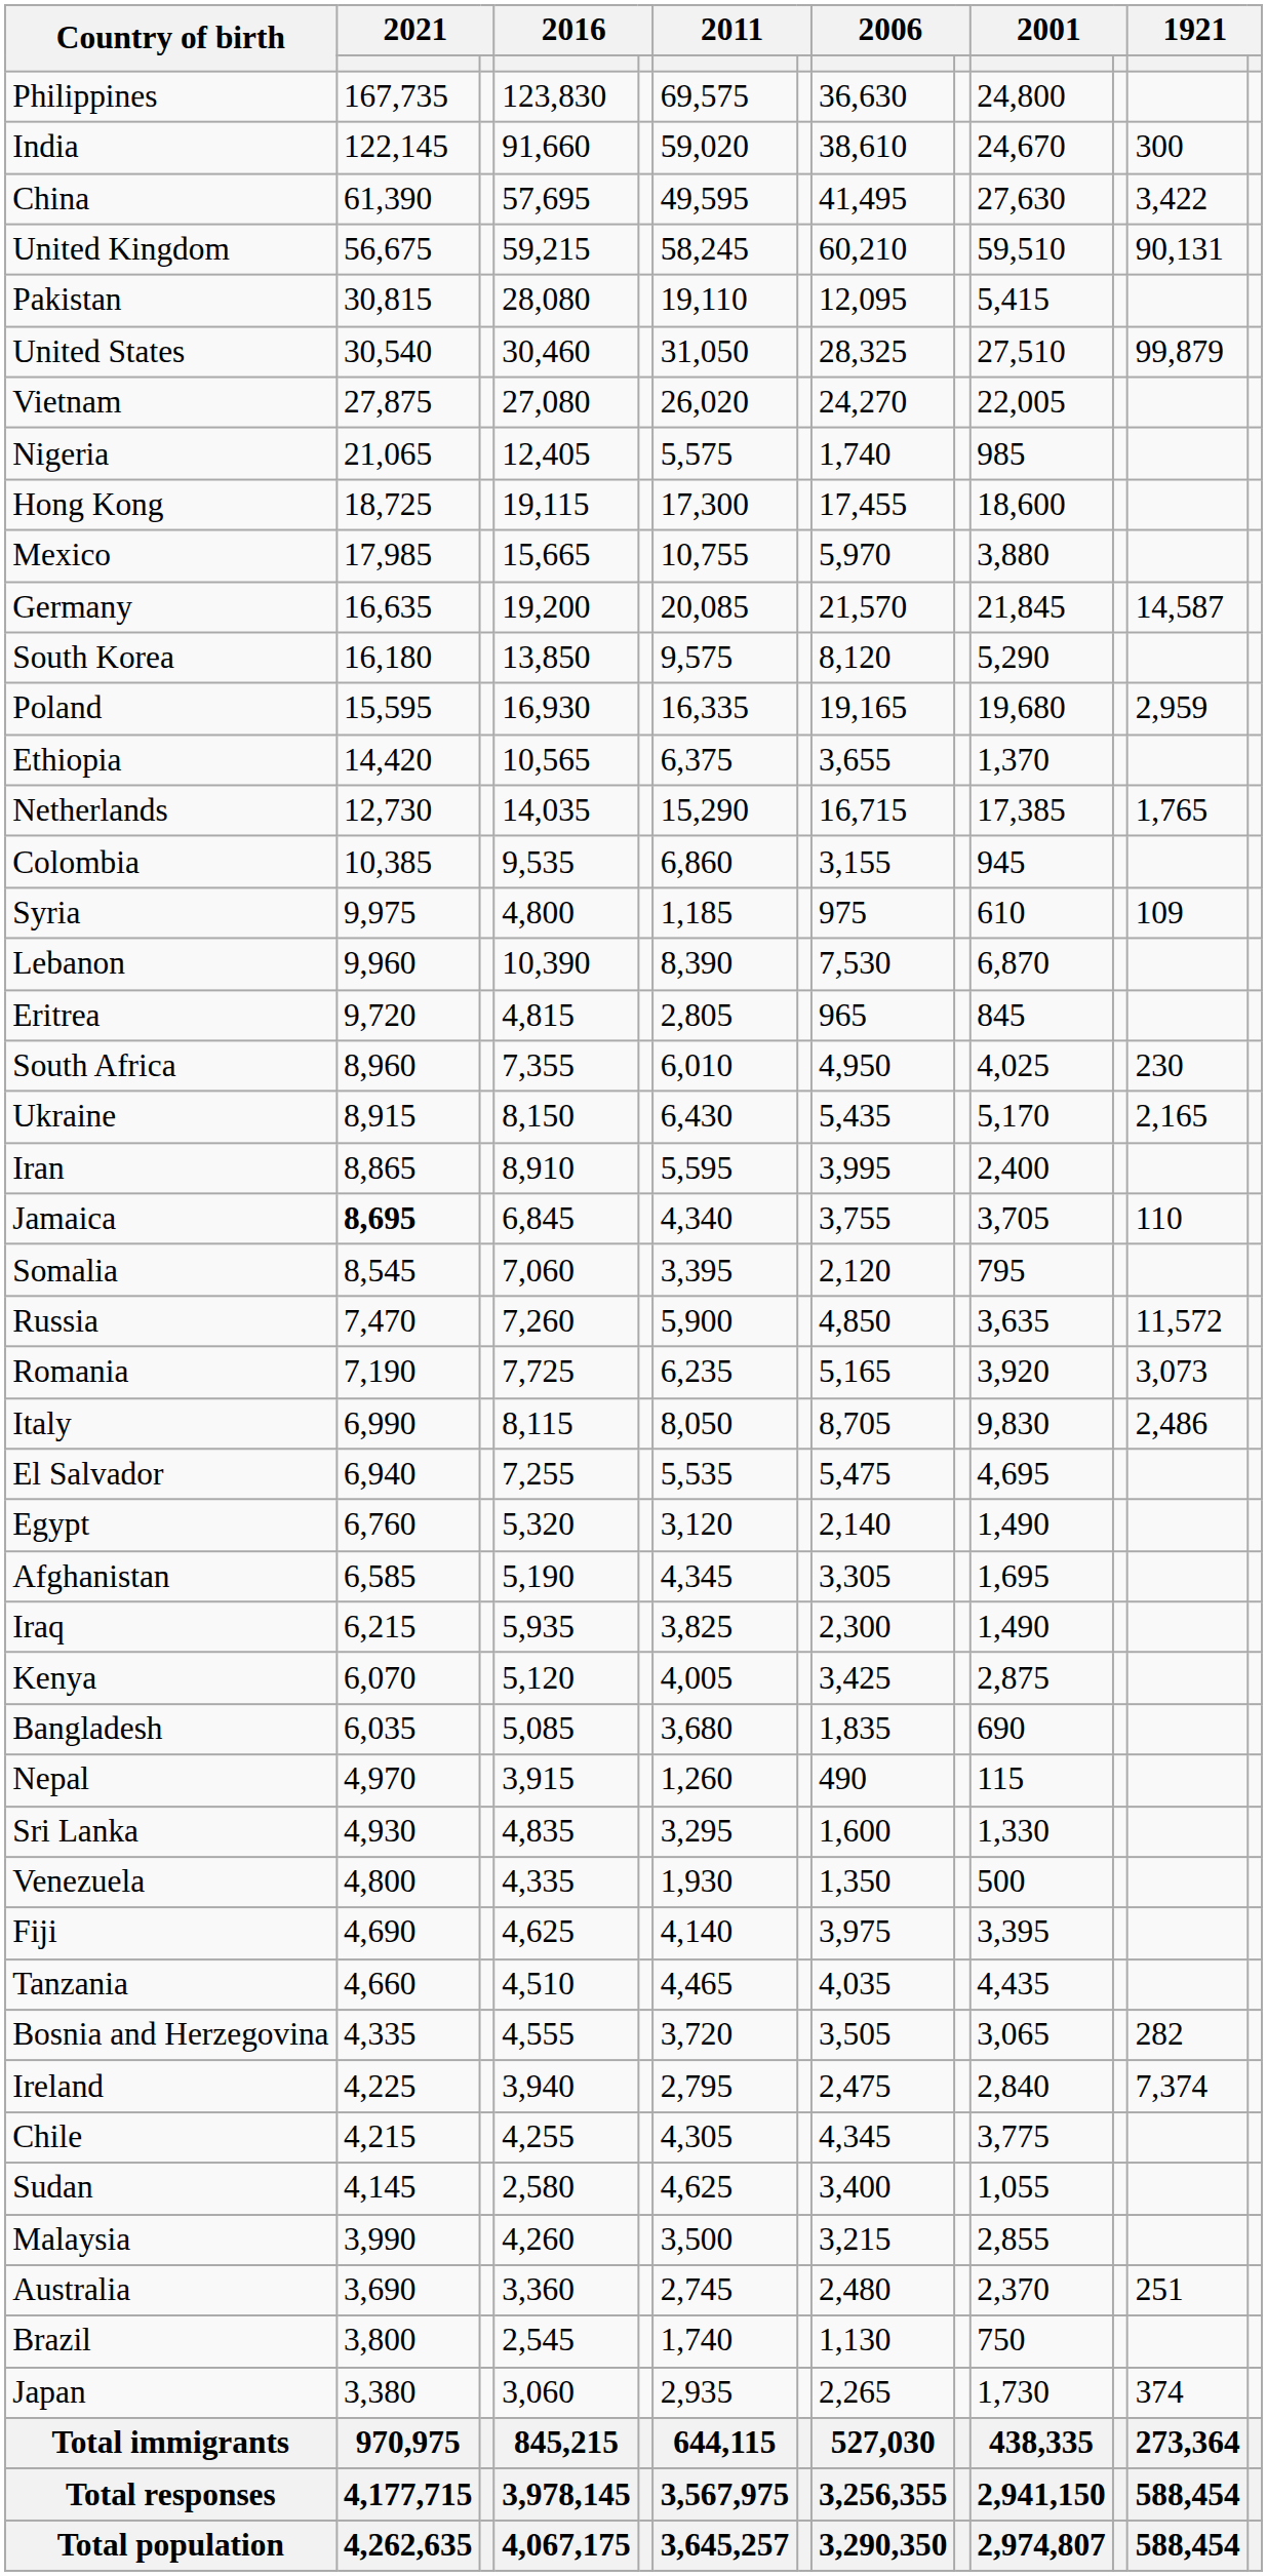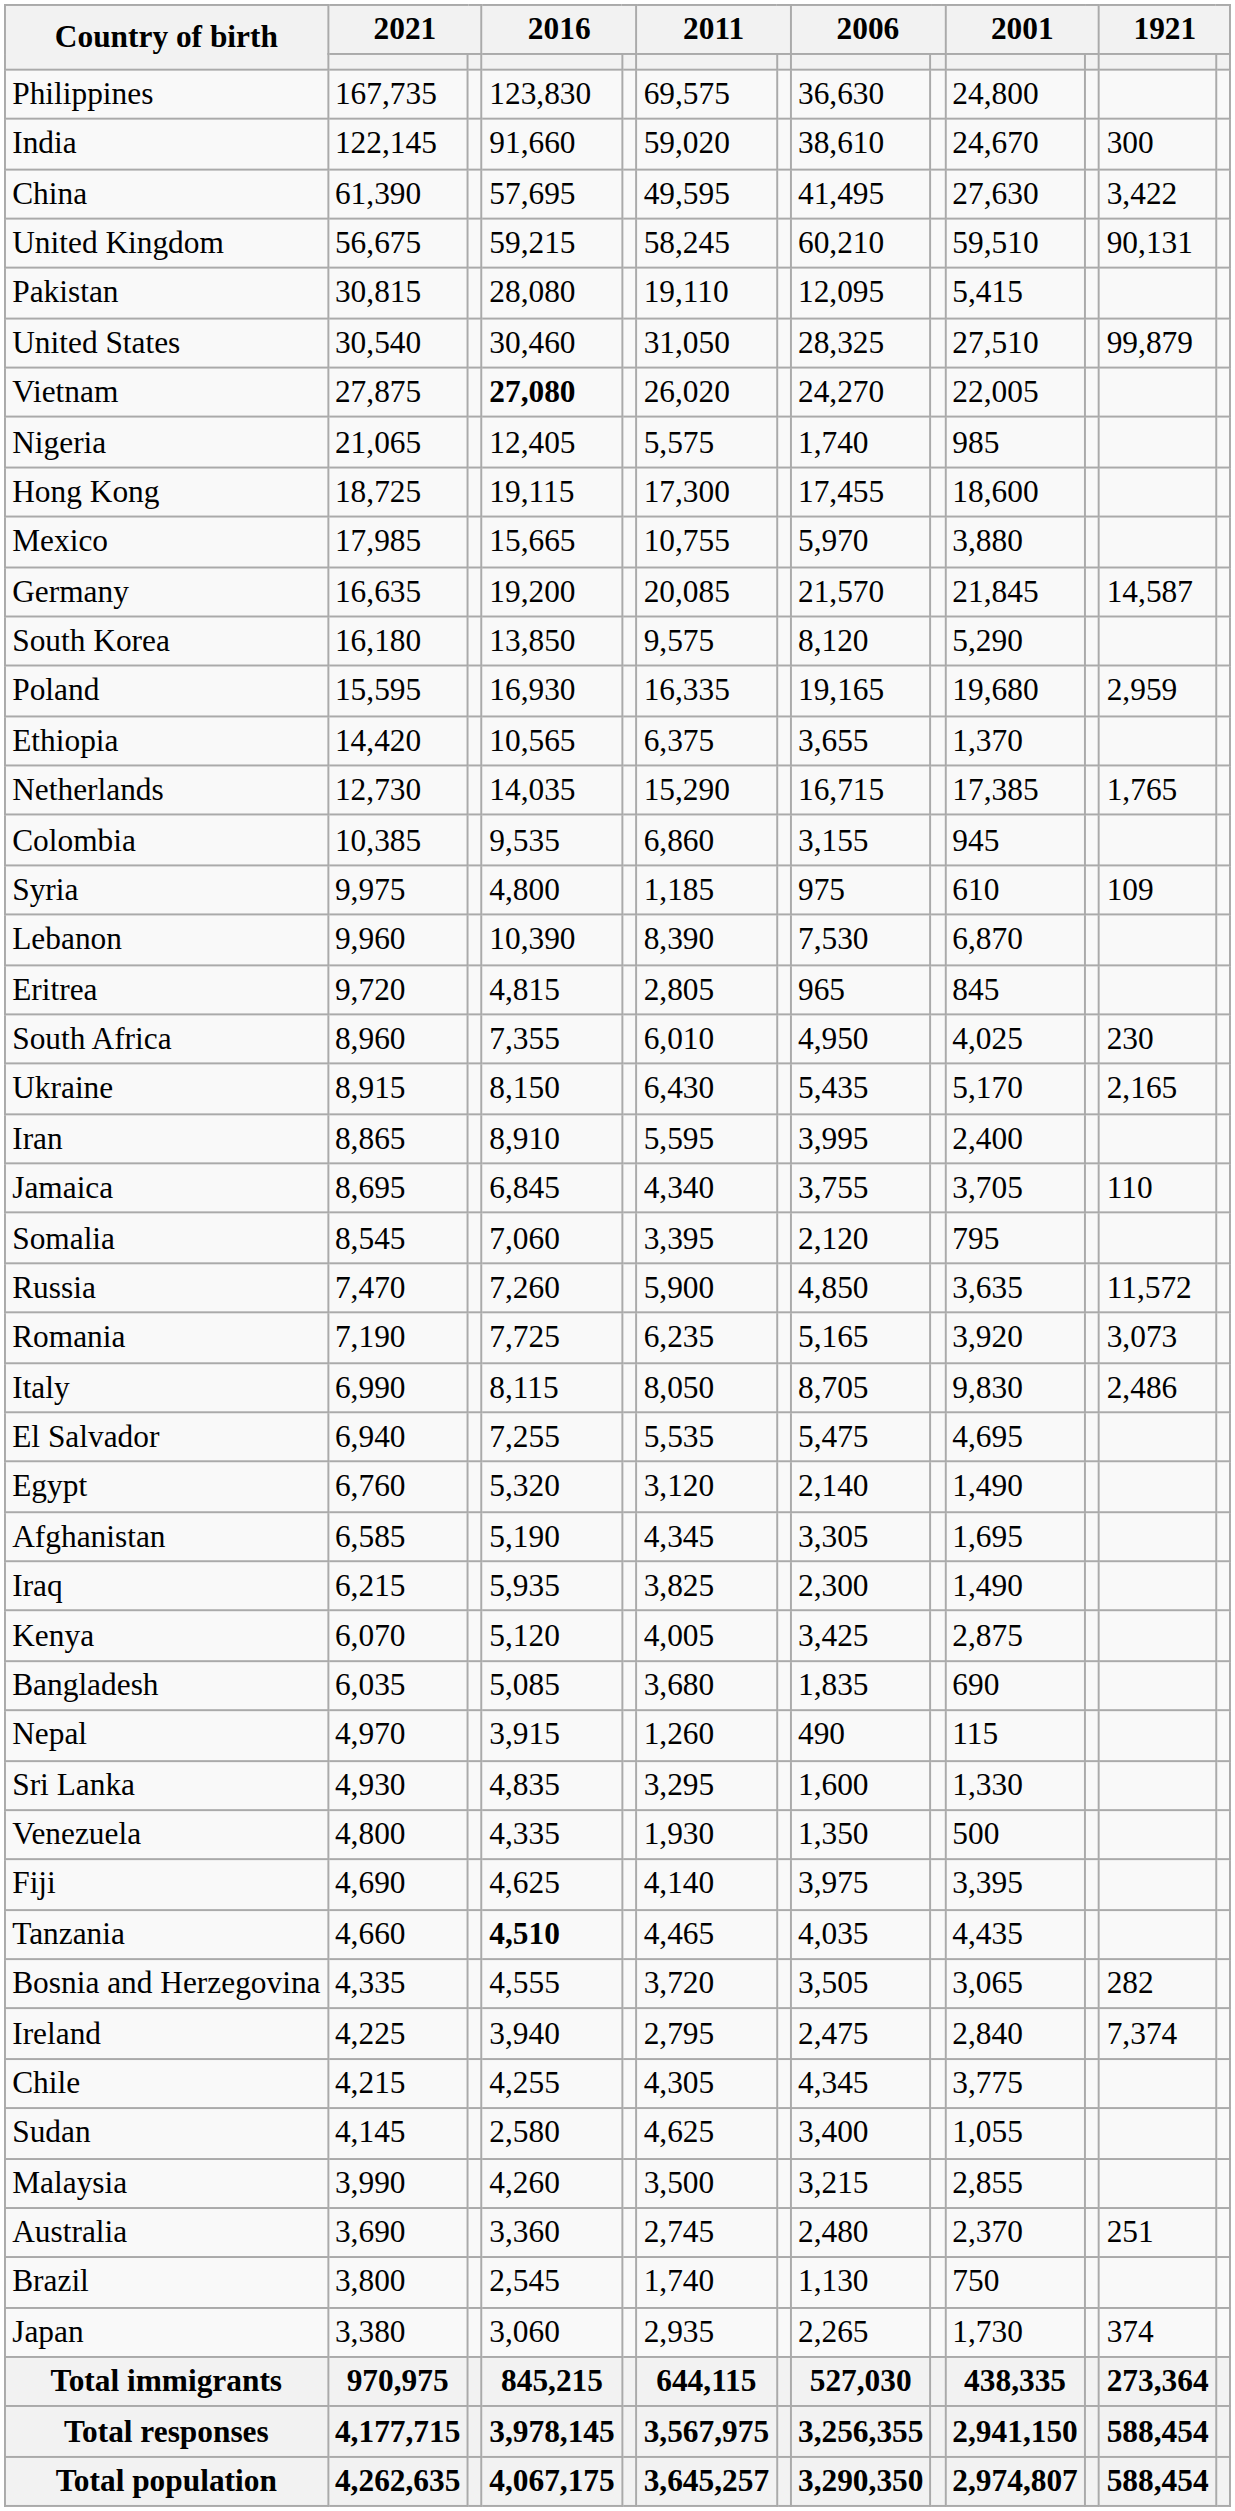Vietnam | column 4: normal -> bold
Jamaica | column 2: bold -> normal
Tanzania | column 4: normal -> bold
